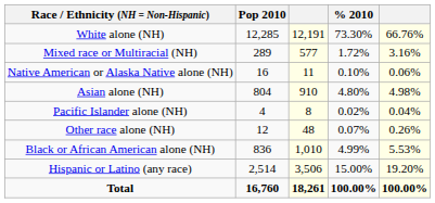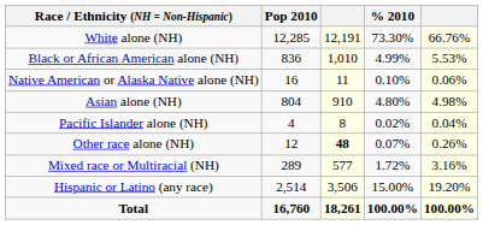rows swapped: Black or African American alone (NH) <-> Mixed race or Multiracial (NH)
Other race alone (NH) | column 3: normal -> bold
